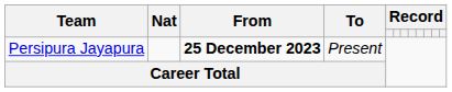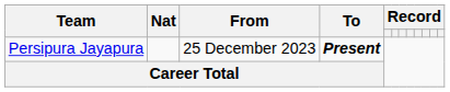Persipura Jayapura | From: bold -> normal
Persipura Jayapura | To: normal -> bold
